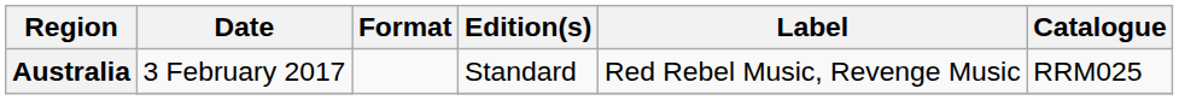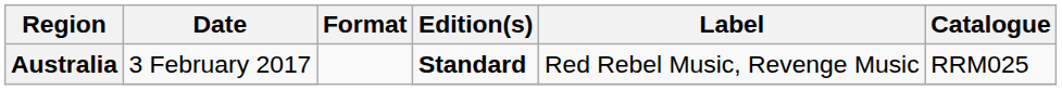Australia / 3 February 2017 | Edition(s): normal -> bold
